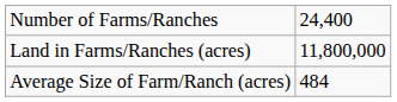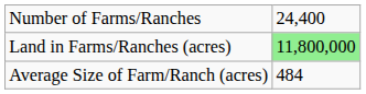Land in Farms/Ranches (acres) | column 2: no background -> lightgreen background
